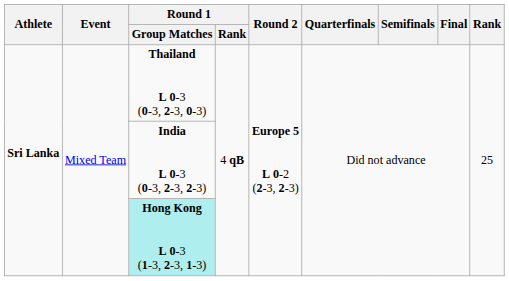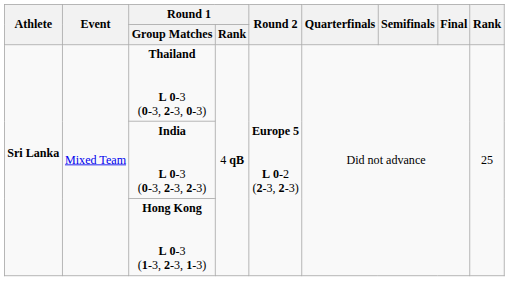Hong Kong L 0-3 (1-3, 2-3, 1-3) | Round 1 / Group Matches: paleturquoise background -> no background
